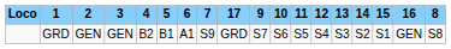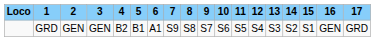columns swapped: 8 <-> 17
